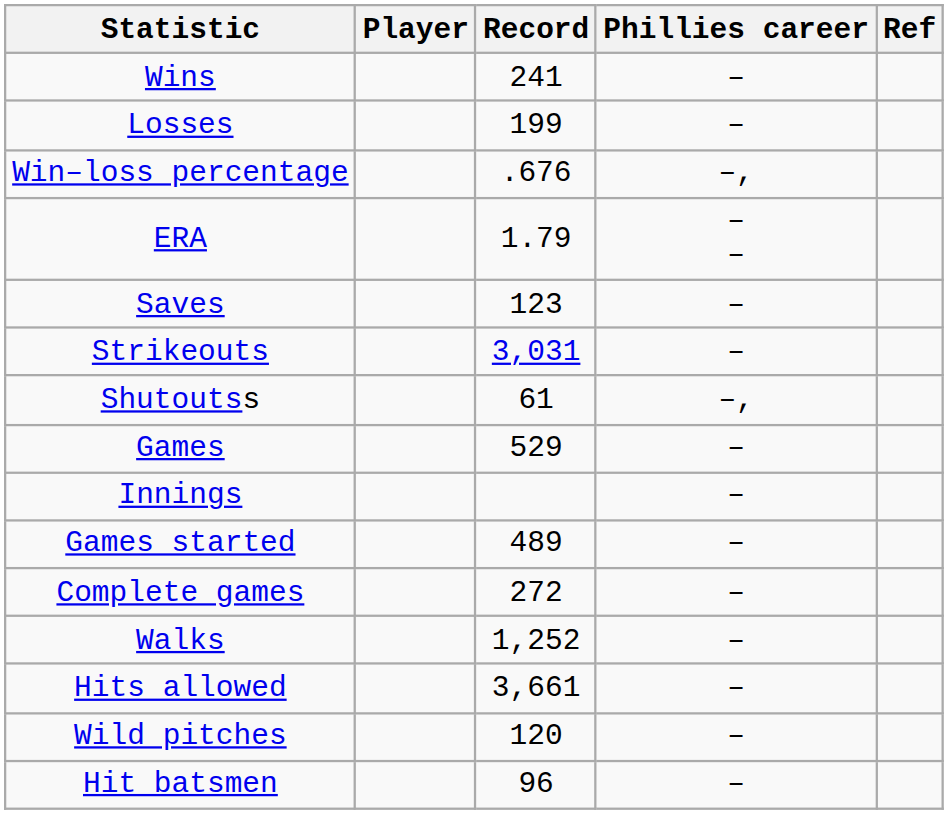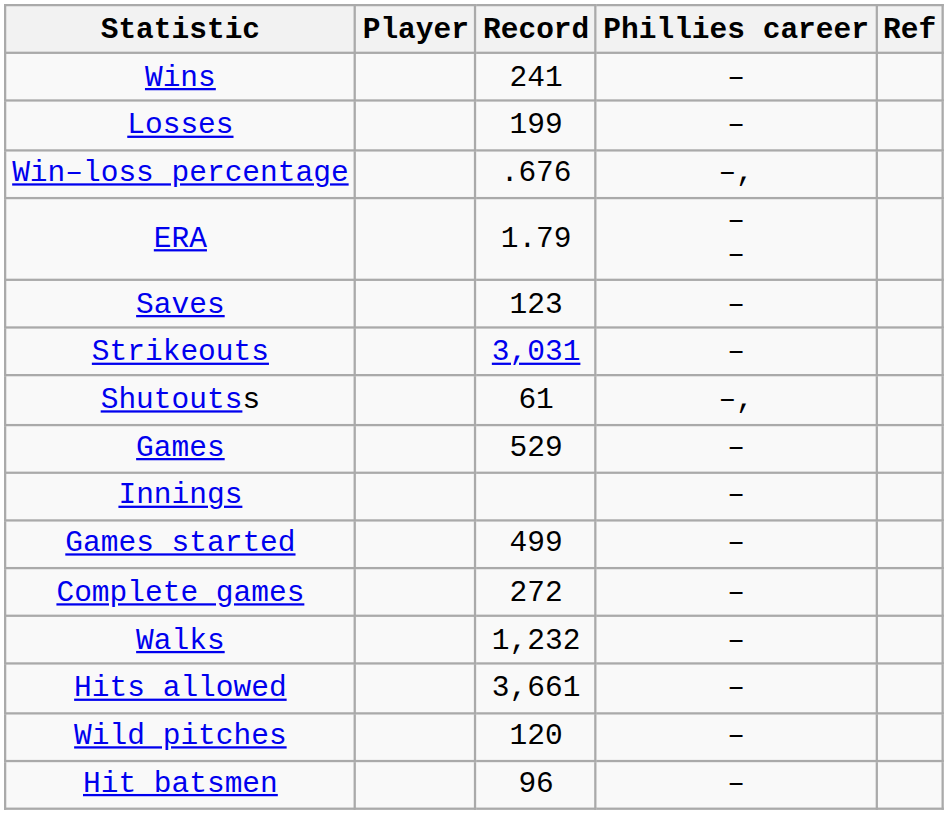Games started | Record: 489 -> 499
Walks | Record: 1,252 -> 1,232
